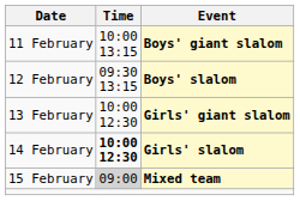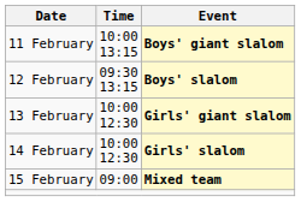14 February | Time: bold -> normal
15 February | Time: lightgrey background -> no background
